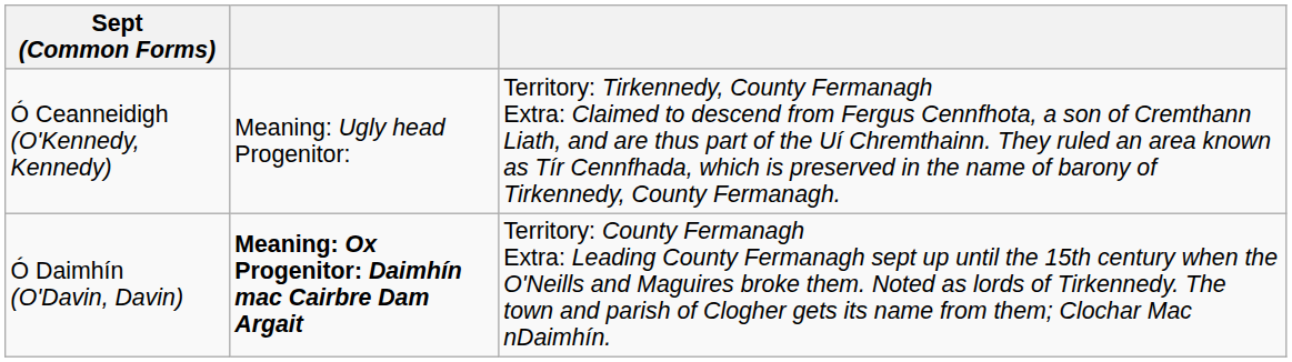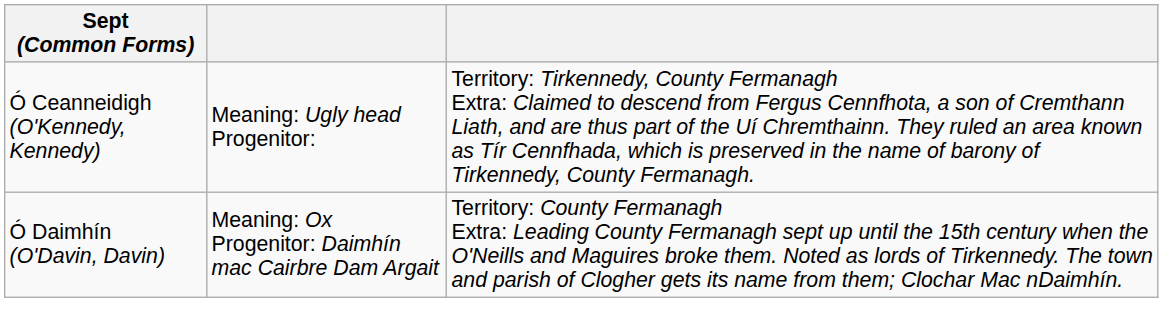Ó Daimhín (O'Davin, Davin) | column 2: bold -> normal
